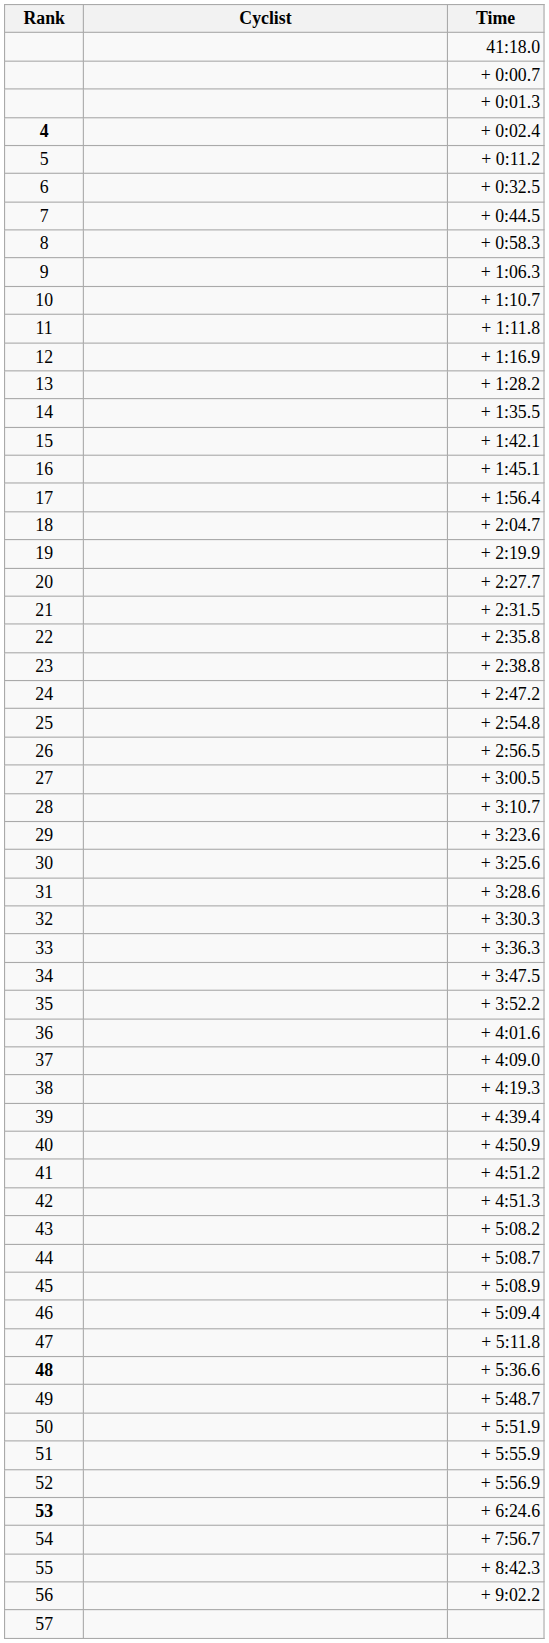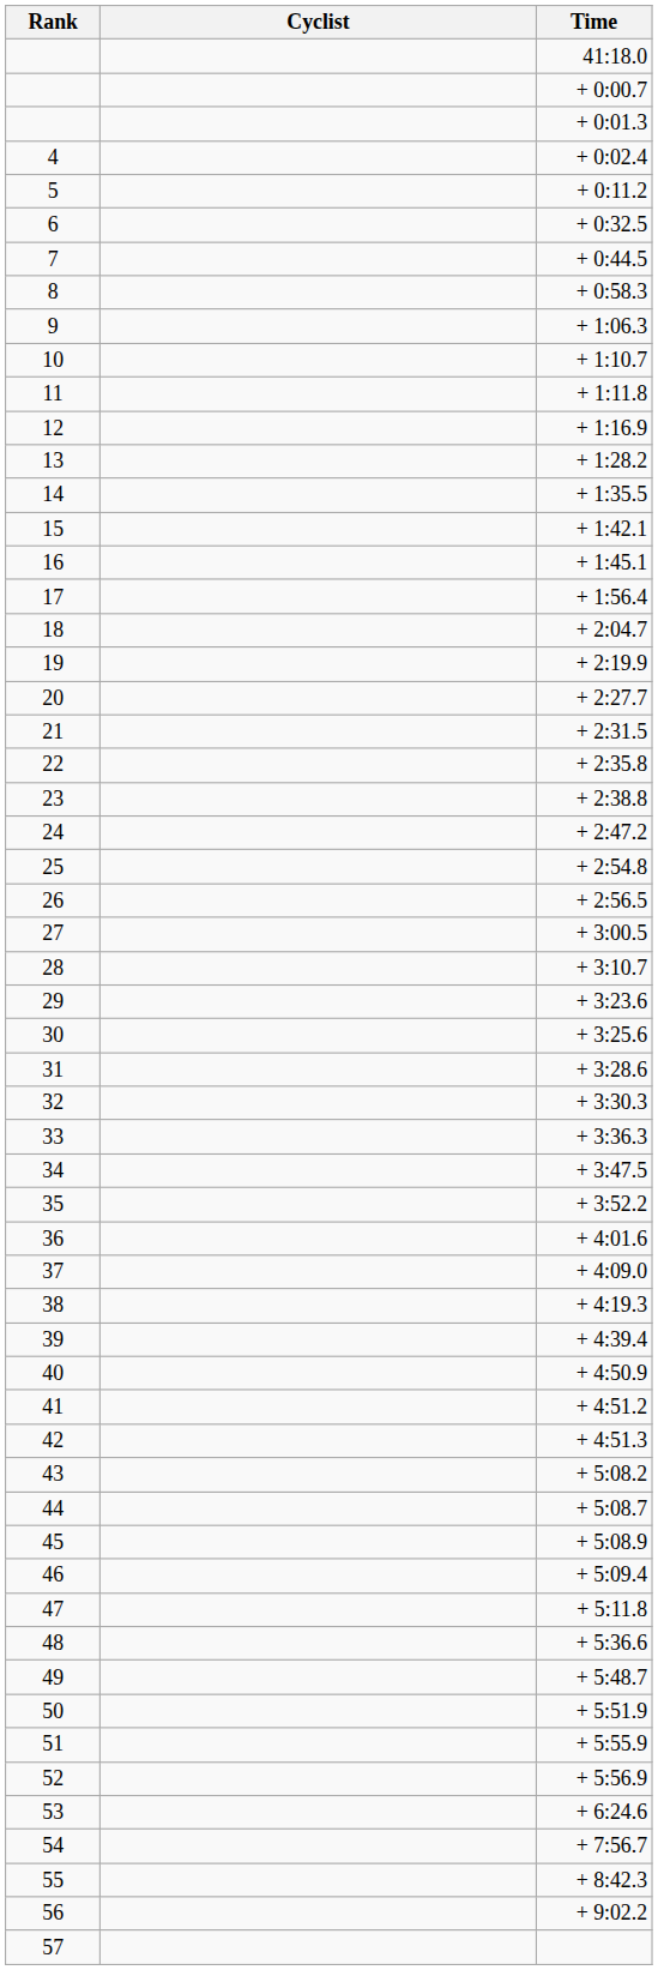+ 0:02.4 | Rank: bold -> normal
+ 5:36.6 | Rank: bold -> normal
+ 6:24.6 | Rank: bold -> normal
